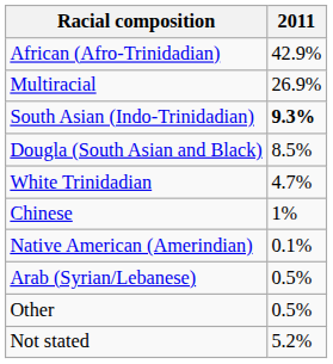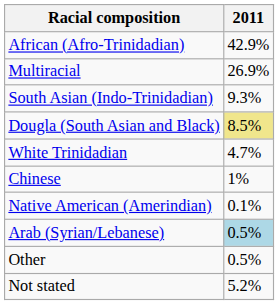South Asian (Indo-Trinidadian) | 2011: bold -> normal
Dougla (South Asian and Black) | 2011: no background -> khaki background
Arab (Syrian/Lebanese) | 2011: no background -> lightblue background
